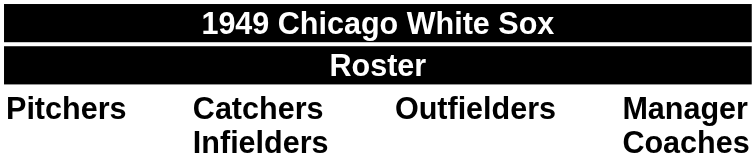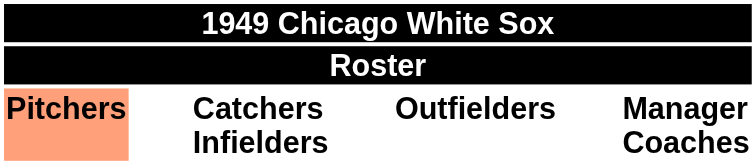Pitchers | column 1: no background -> lightsalmon background
